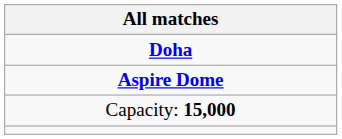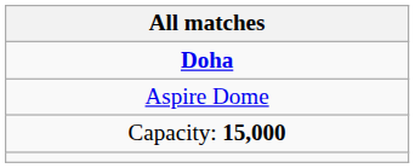row 3 | column 1: bold -> normal
